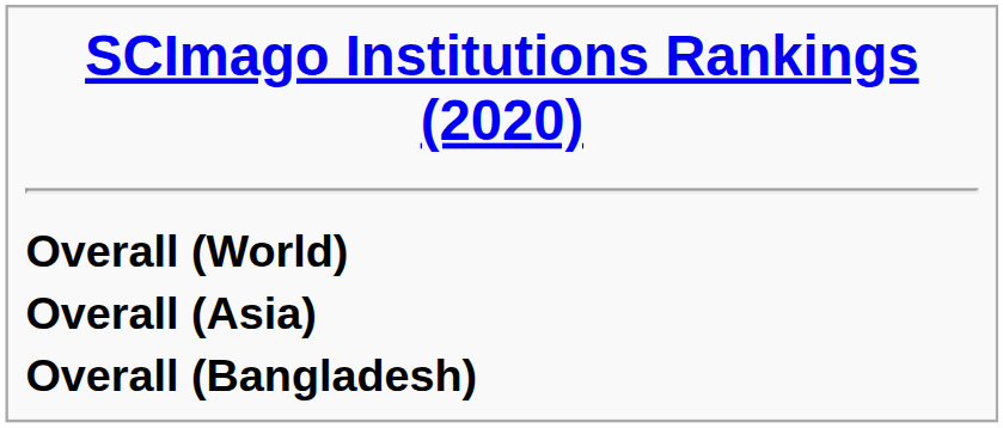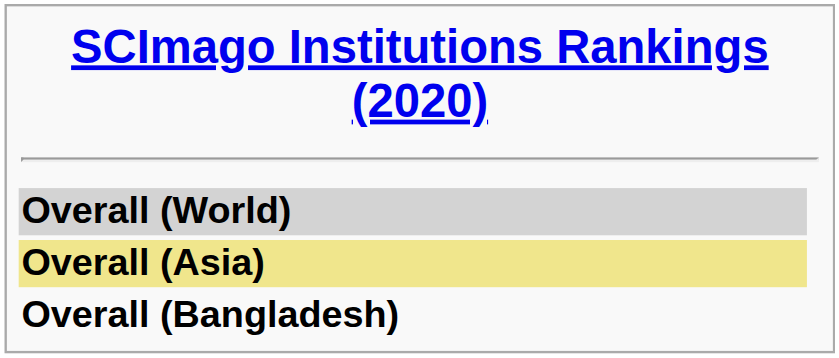row 2 | column 1: no background -> lightgrey background
row 3 | column 1: no background -> khaki background
